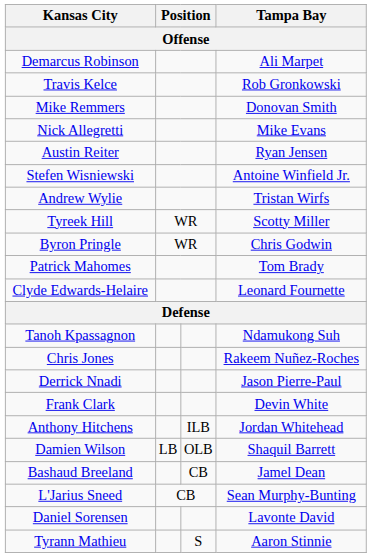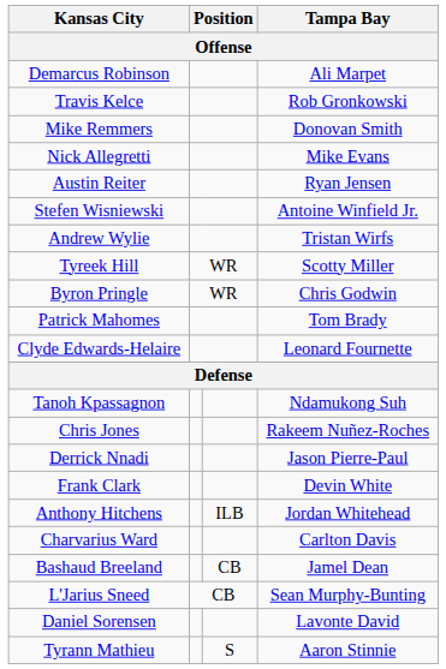- row: Damien Wilson | LB | OLB | Shaquil Barrett
+ row: Charvarius Ward | Carlton Davis
